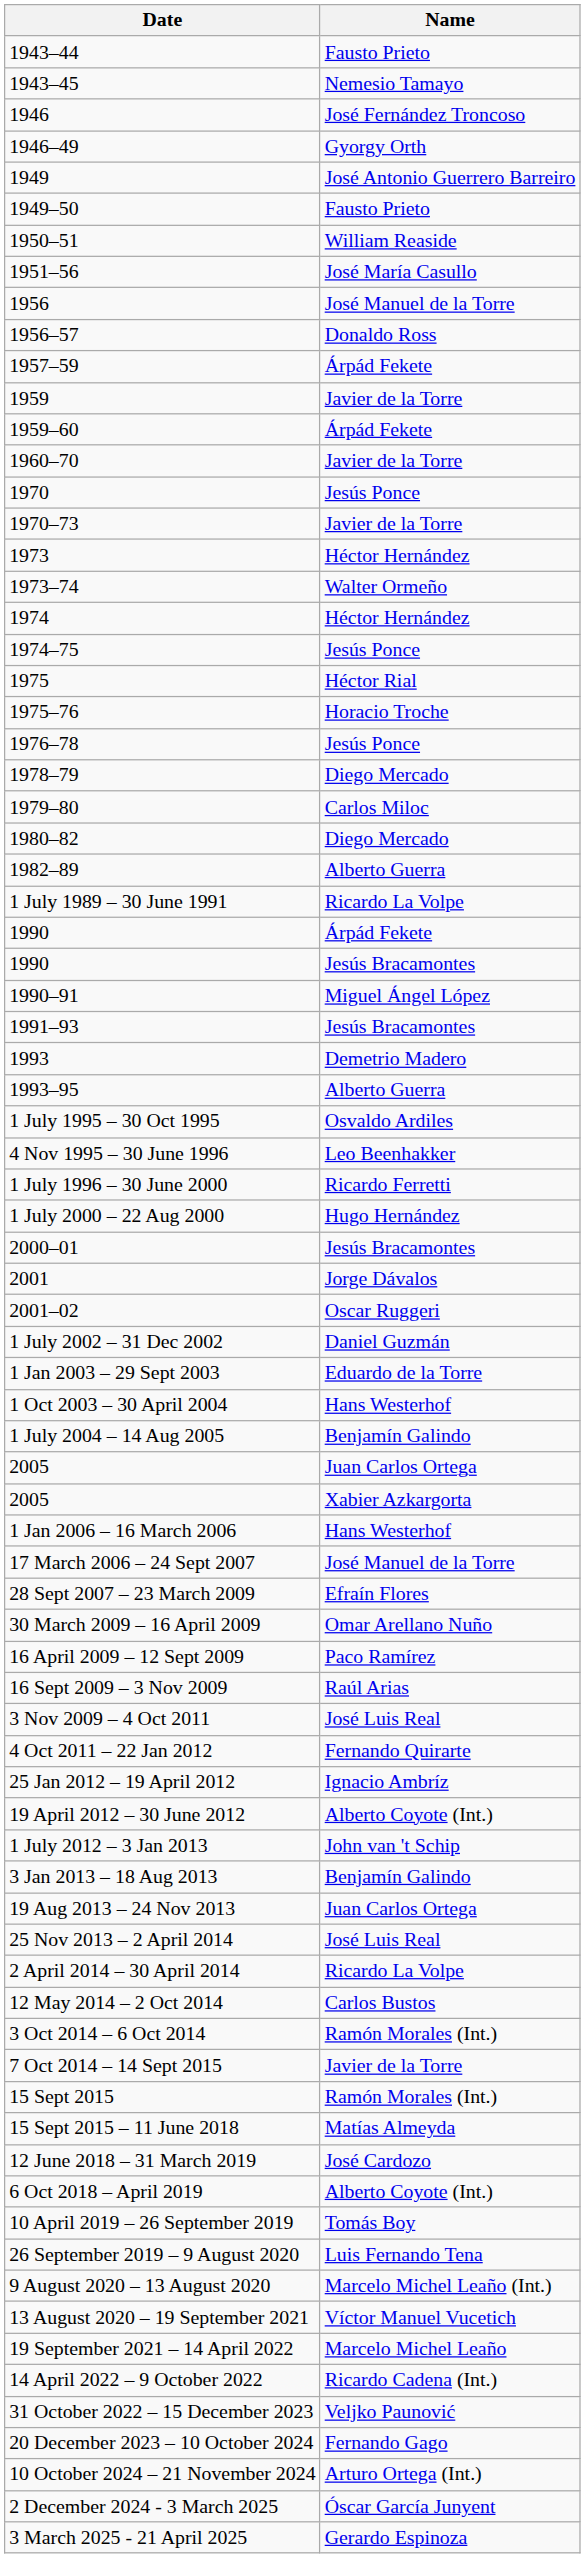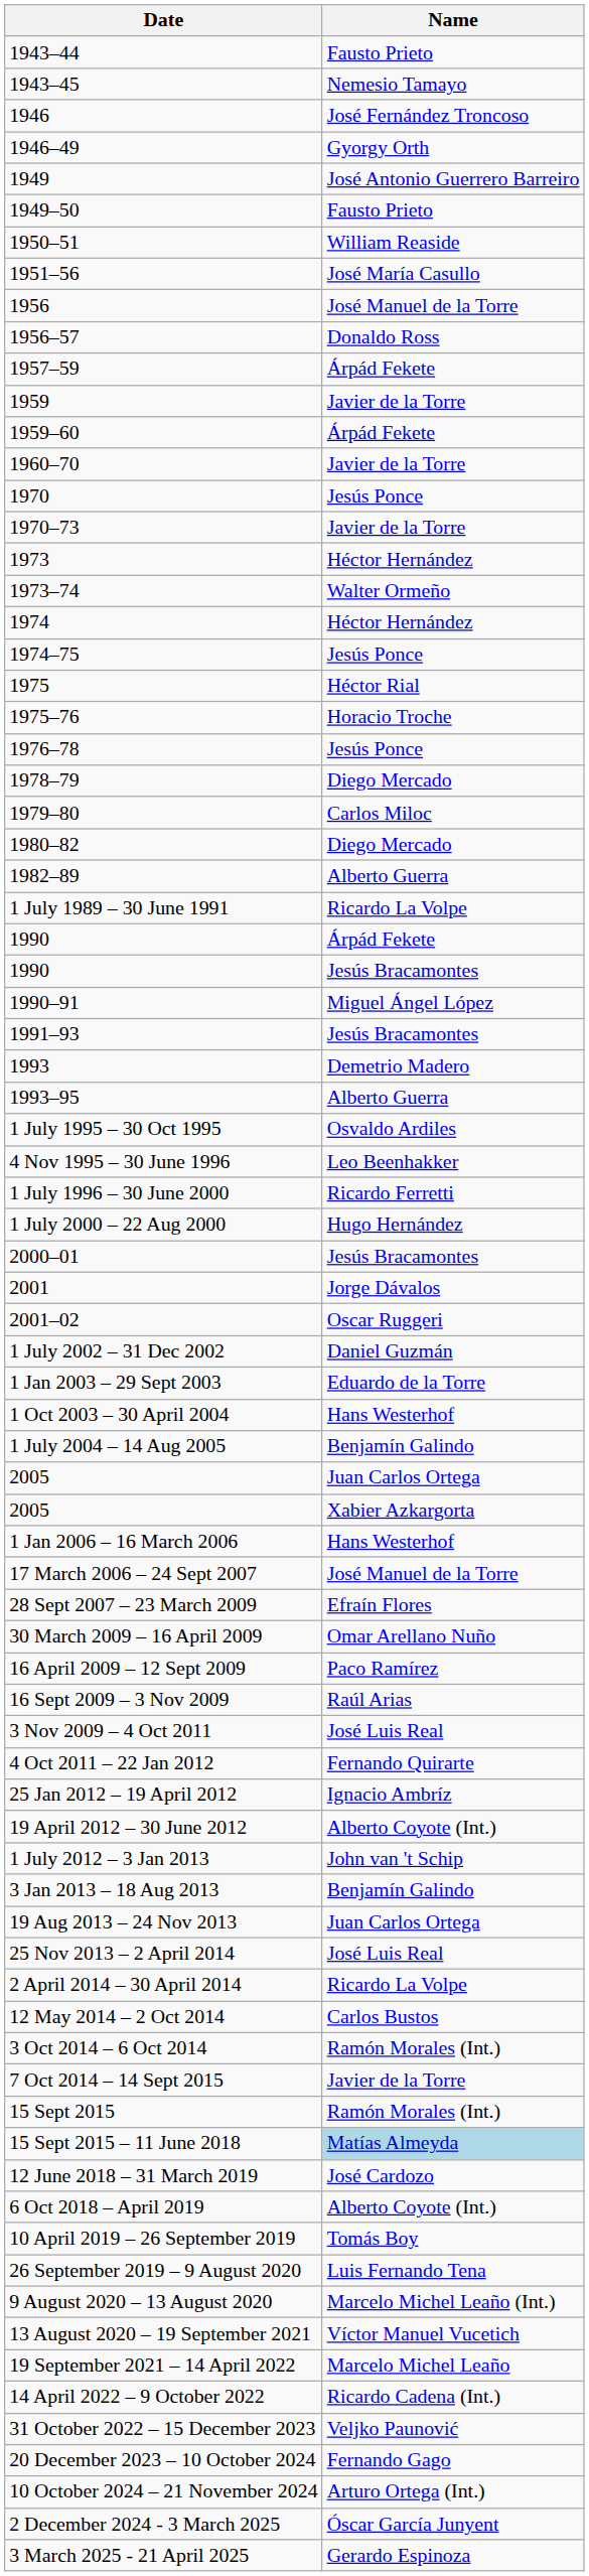row 68 | Name: no background -> lightblue background
